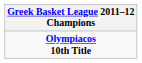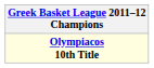row 2 | column 1: no background -> lightyellow background
